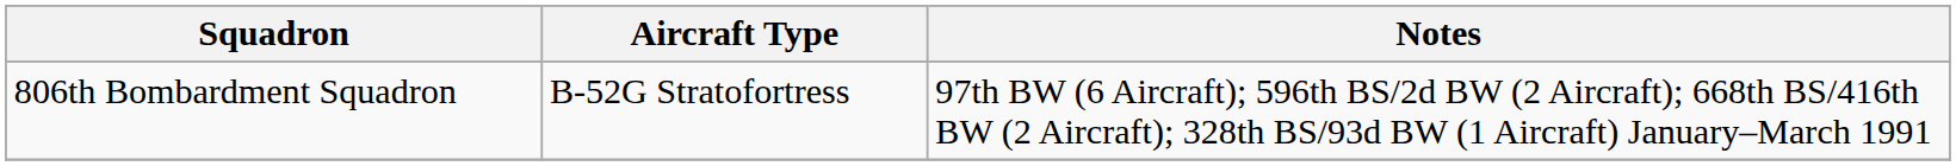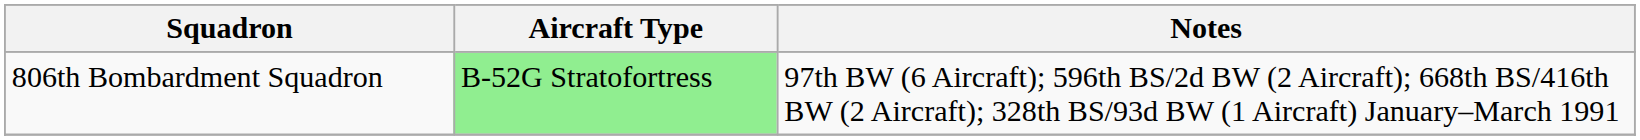806th Bombardment Squadron | Aircraft Type: no background -> lightgreen background
